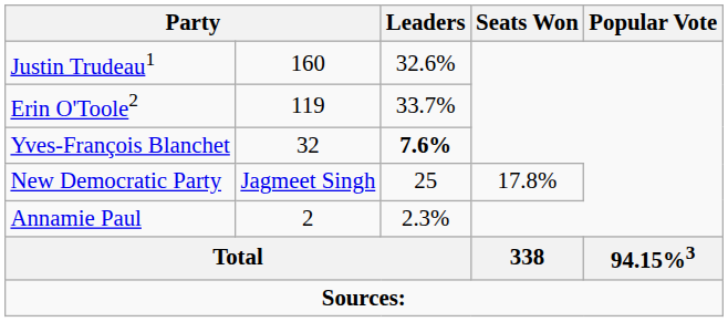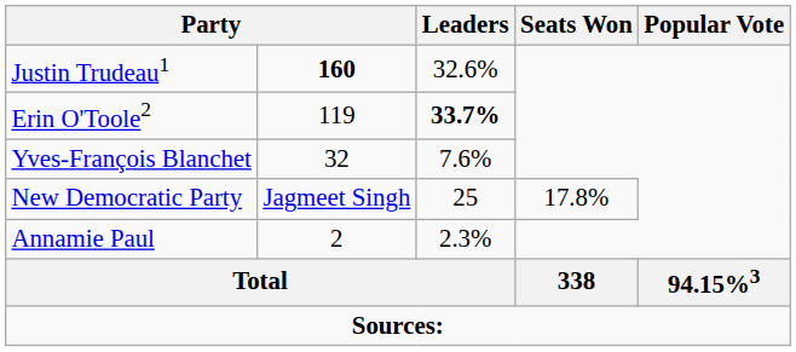Justin Trudeau1 | column 2: normal -> bold
Erin O'Toole2 | Leaders: normal -> bold
Yves-François Blanchet | Leaders: bold -> normal
